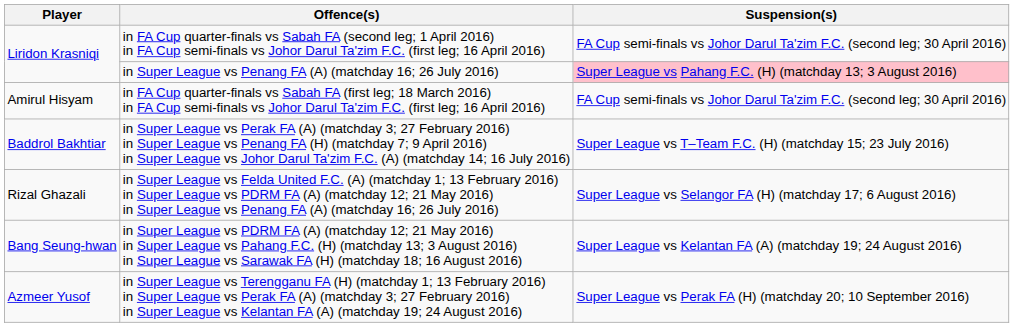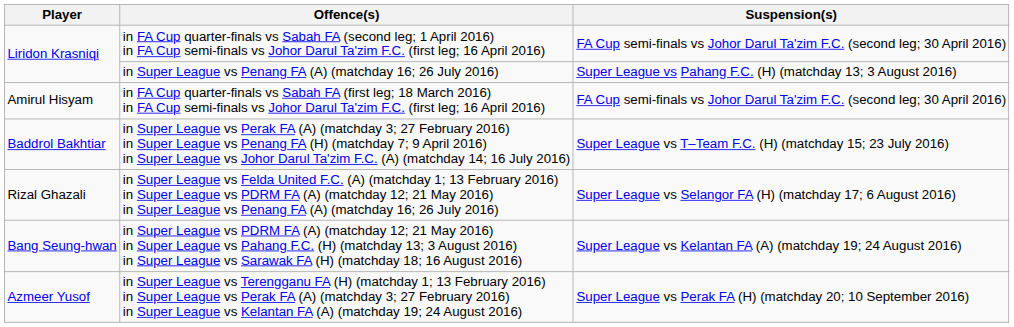in Super League vs Penang FA (A) (matchday 16; 26 July 2016) | Suspension(s): pink background -> no background
